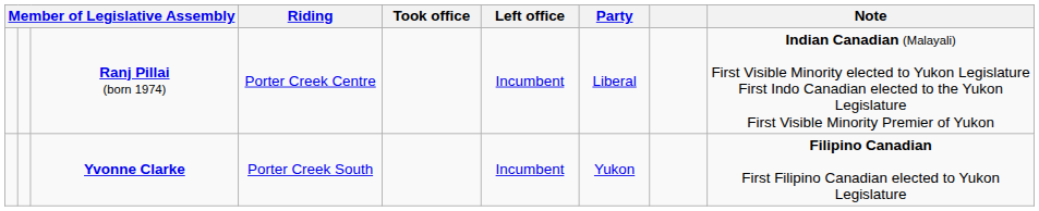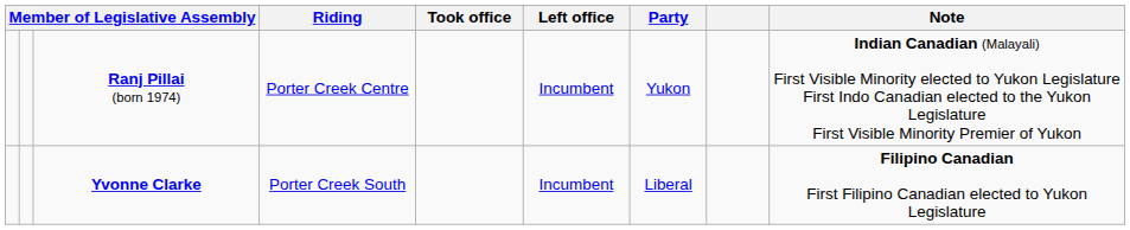Ranj Pillai (born 1974) | Party: Liberal -> Yukon
Yvonne Clarke | Party: Yukon -> Liberal
